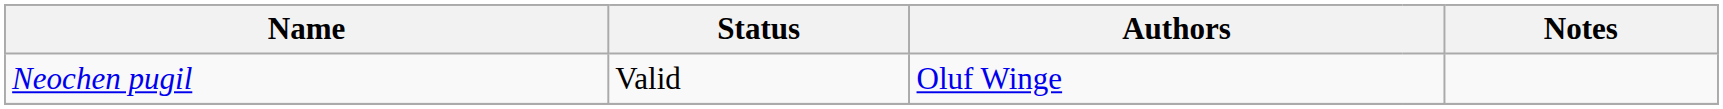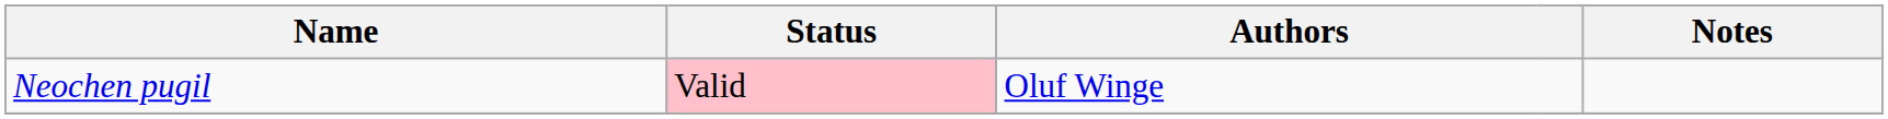Neochen pugil | Status: no background -> pink background
